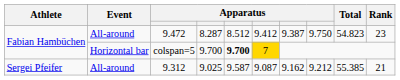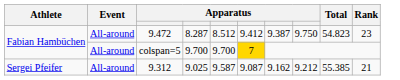colspan=5 | Event: Horizontal bar -> All-around
colspan=5 | column 5: bold -> normal
